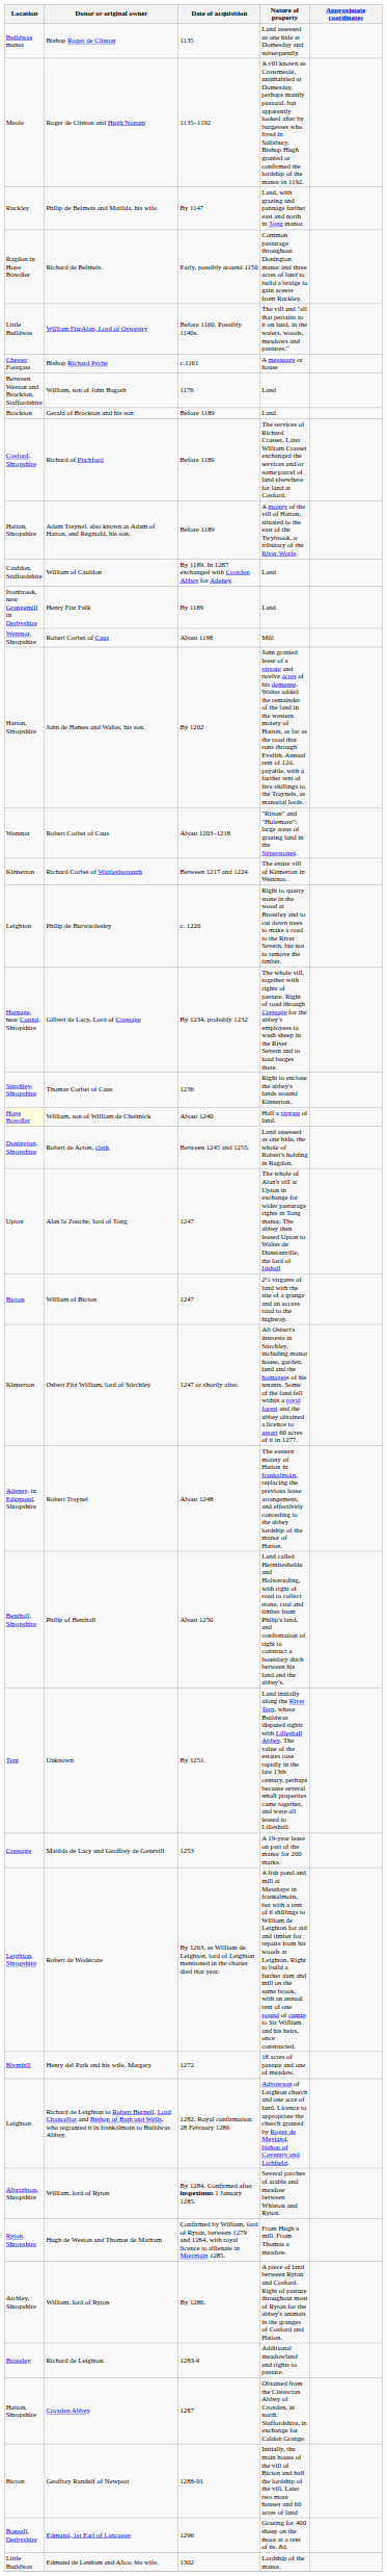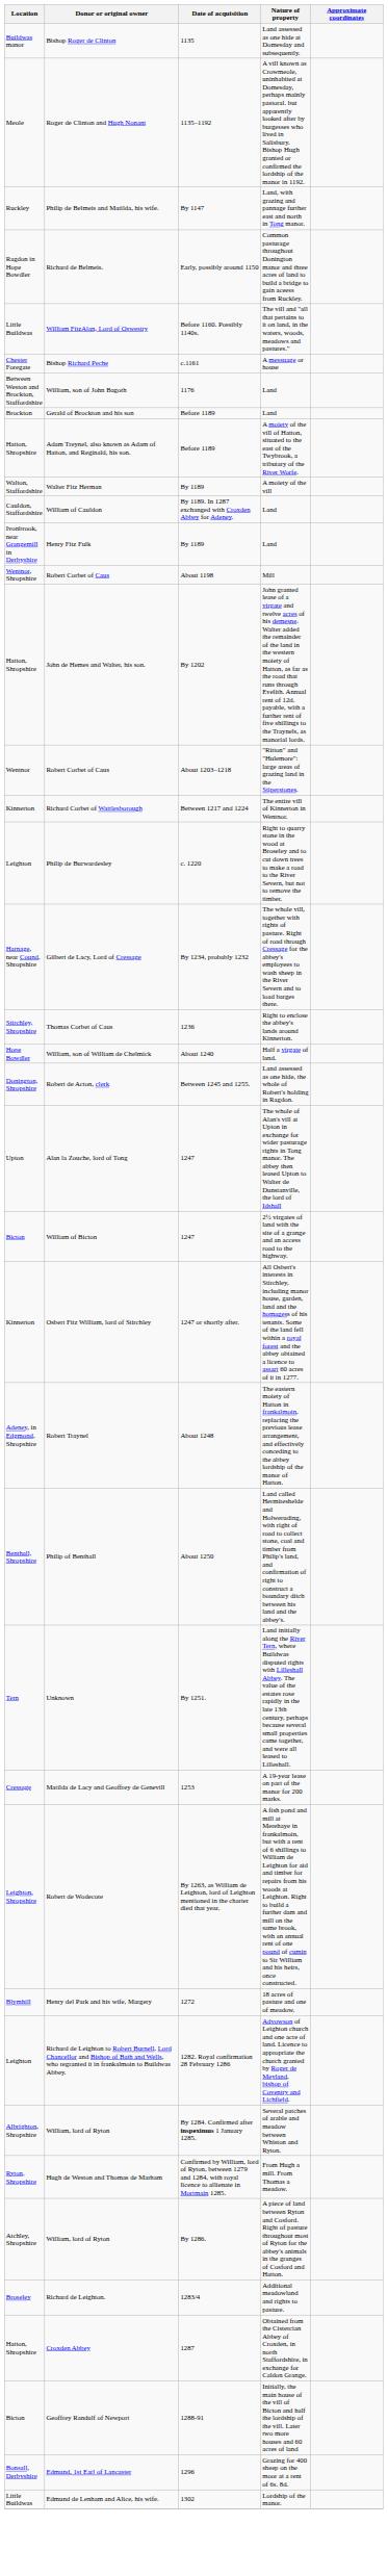- row: Cosford, Shropshire | Richard of Pitchford | Before 1189 | The services of Richard Crasset. Later William Crasset exchanged the services and/or some parcel of land elsewhere for land at Cosford.
+ row: Walton, Staffordshire | Walter Fitz Herman | By 1189 | A moiety of the vill
William, son of William de Chelmick | Location: lightyellow background -> no background
